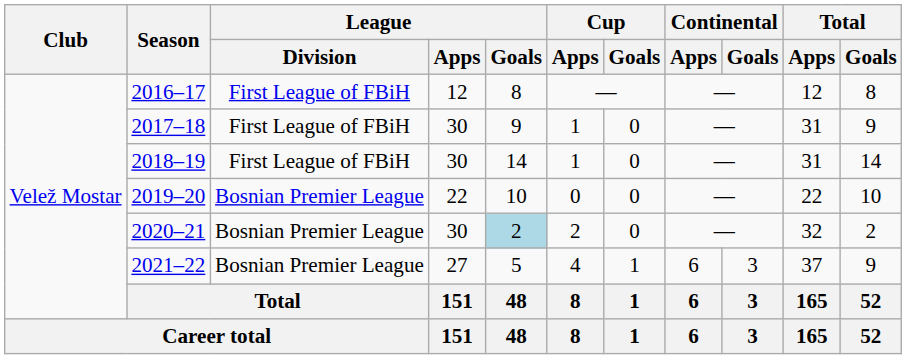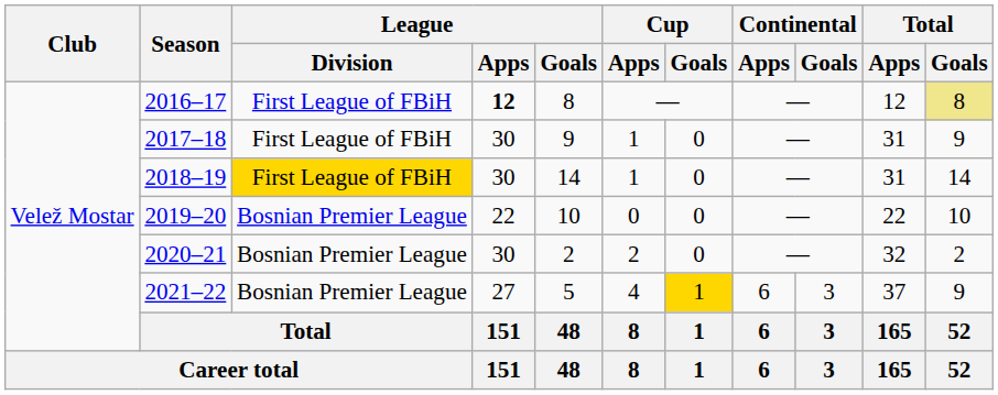2016–17 | League / Apps: normal -> bold
2016–17 | Total / Goals: no background -> khaki background
2018–19 | League / Division: no background -> gold background
2020–21 | League / Goals: lightblue background -> no background
2021–22 | Cup / Goals: no background -> gold background
